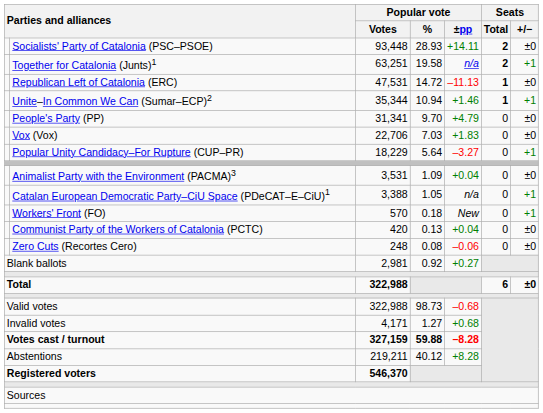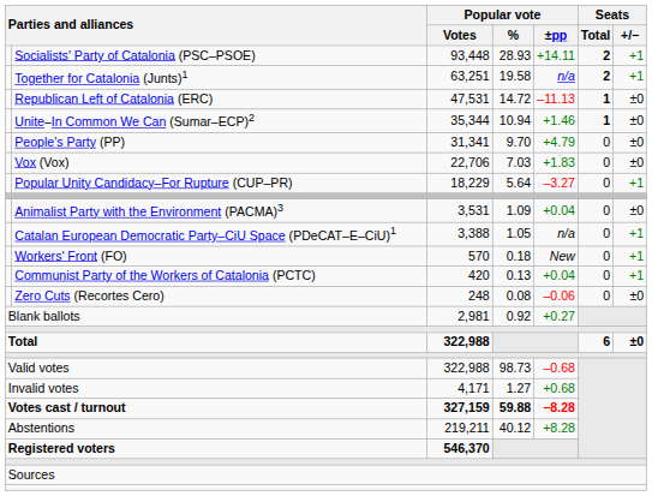Socialists' Party of Catalonia (PSC–PSOE) | Seats / +/−: ±0 -> +1
Unite–In Common We Can (Sumar–ECP)2 | Seats / +/−: +1 -> ±0
Communist Party of the Workers of Catalonia (PCTC) | Seats / +/−: ±0 -> +1
